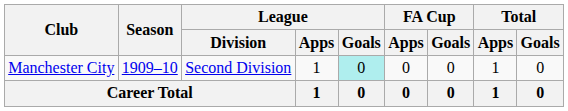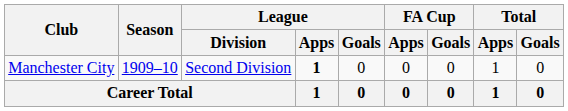Manchester City | League / Apps: normal -> bold
Manchester City | League / Goals: paleturquoise background -> no background
